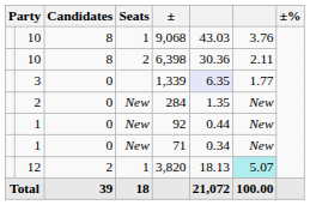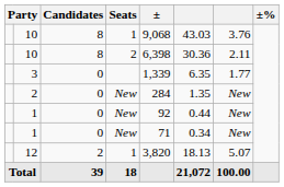3 | column 6: lavender background -> no background
12 | column 7: paleturquoise background -> no background
